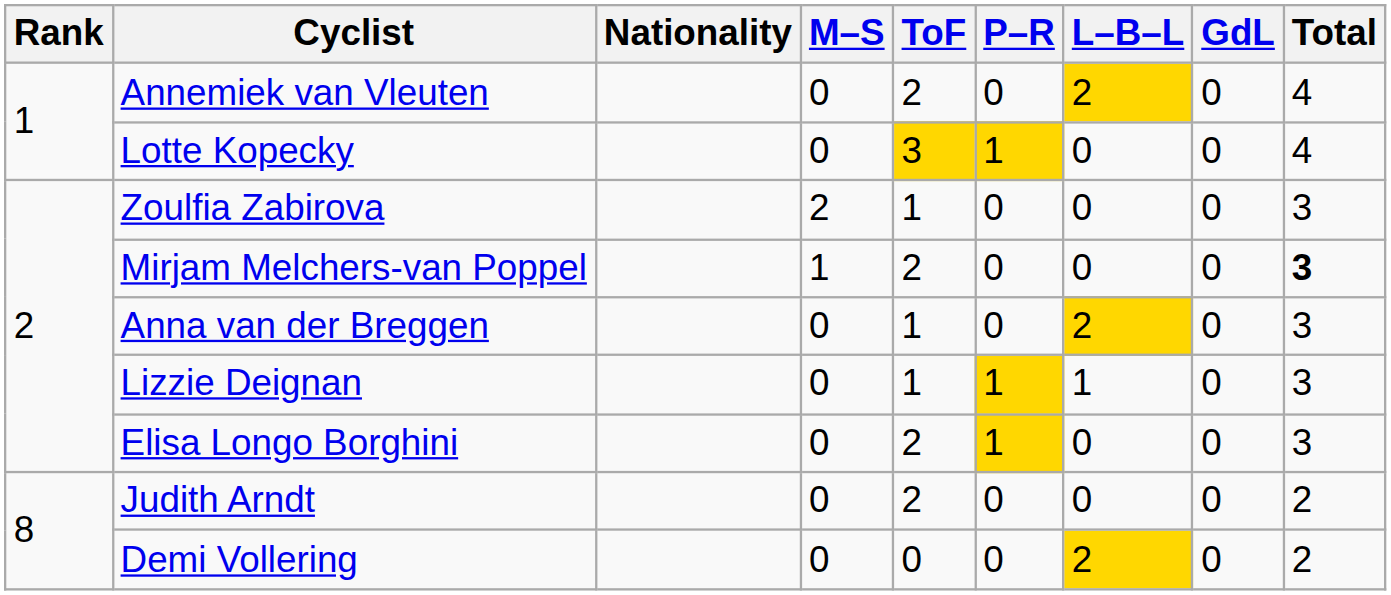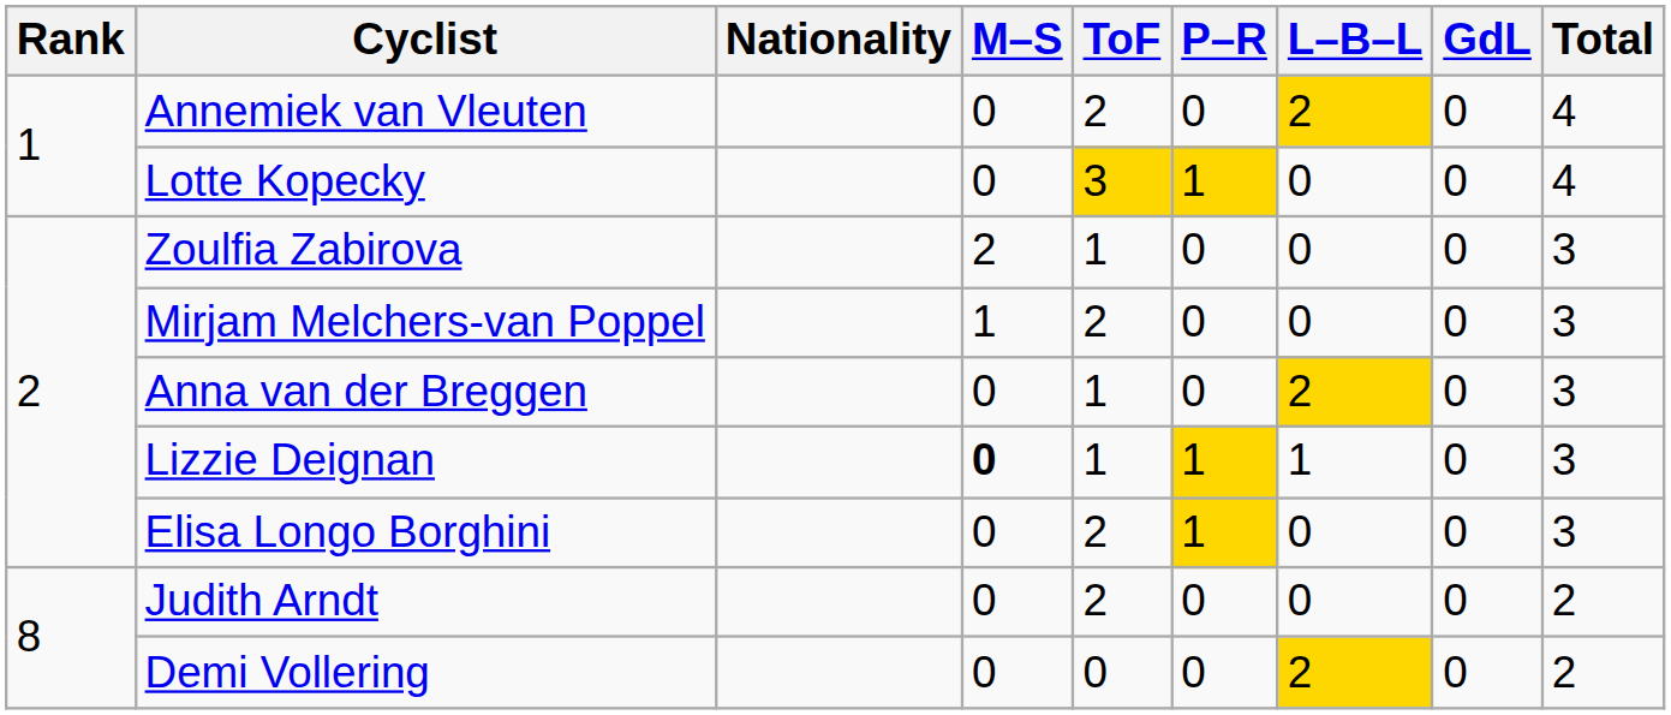Mirjam Melchers-van Poppel | Total: bold -> normal
Lizzie Deignan | M–S: normal -> bold
